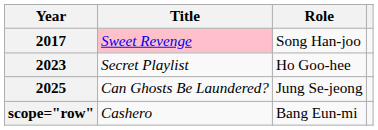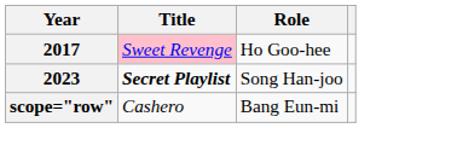2017 | Role: Song Han-joo -> Ho Goo-hee
2023 | Title: normal -> bold
2023 | Role: Ho Goo-hee -> Song Han-joo
- row: 2025 | Can Ghosts Be Laundered? | Jung Se-jeong
